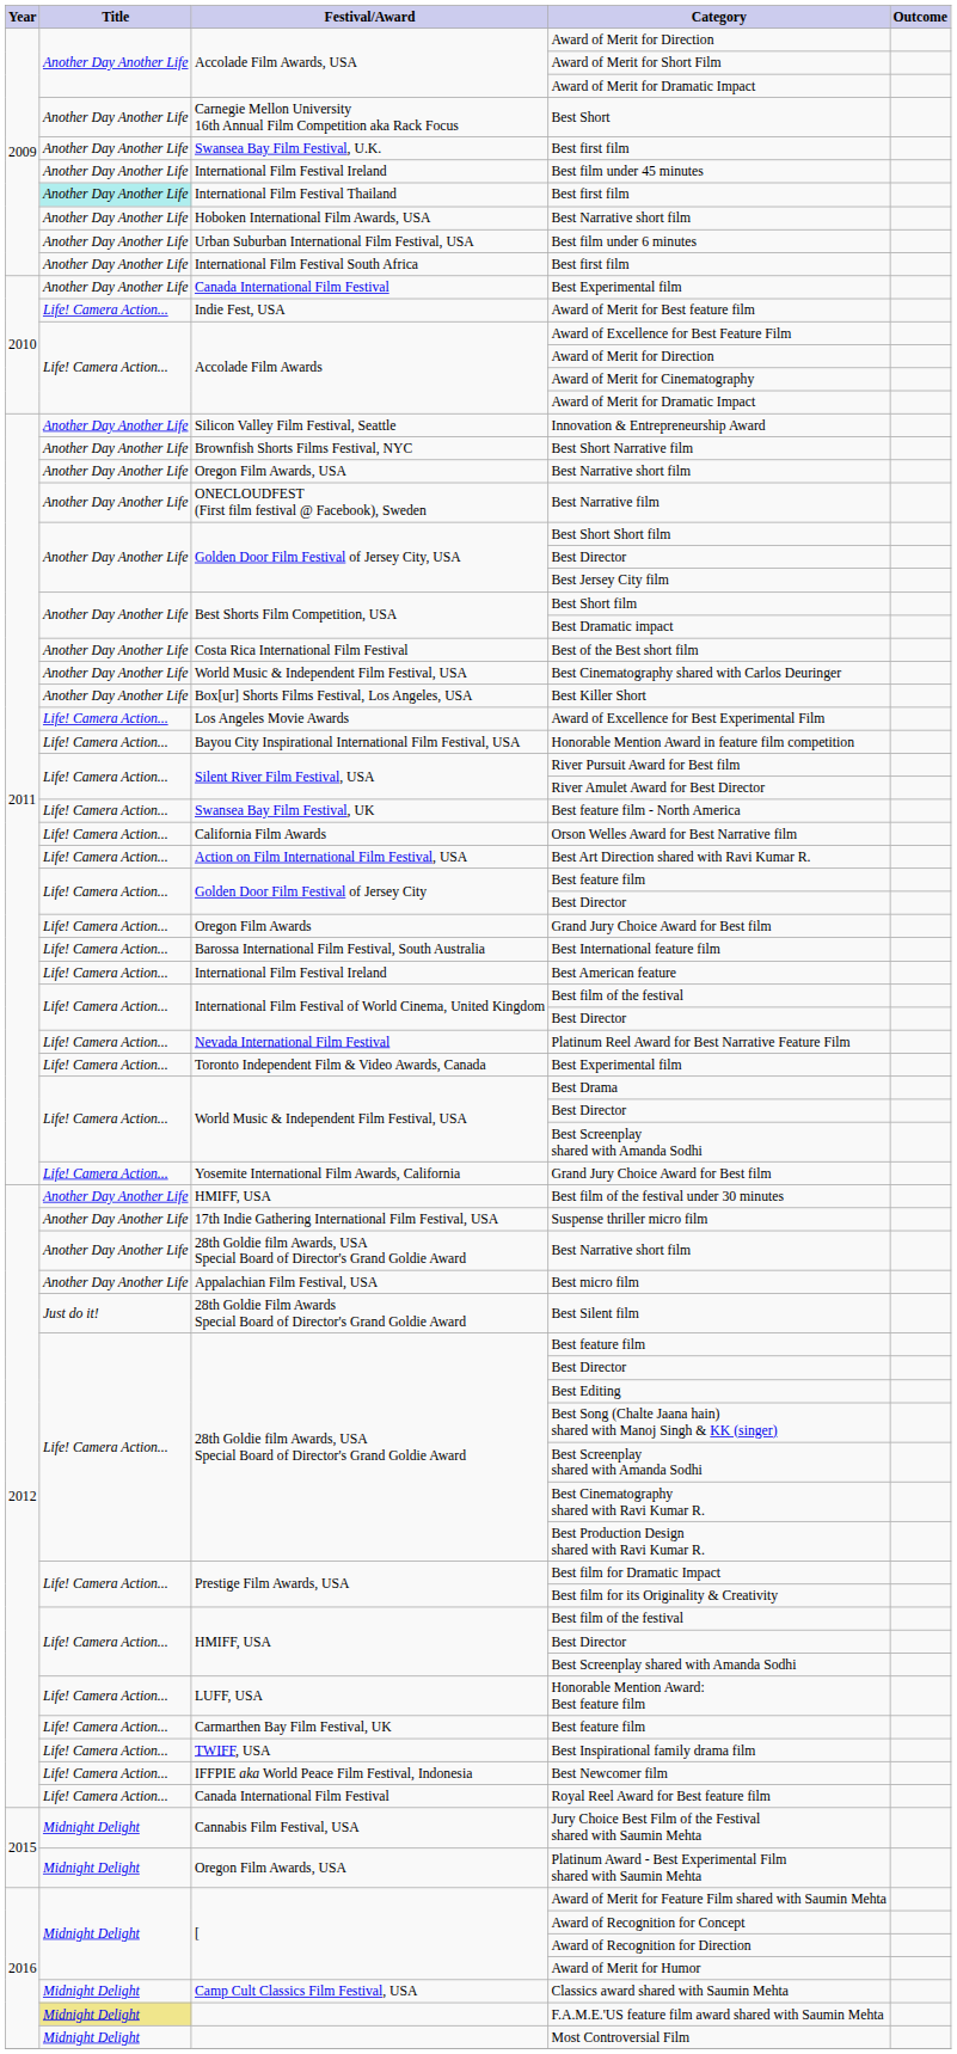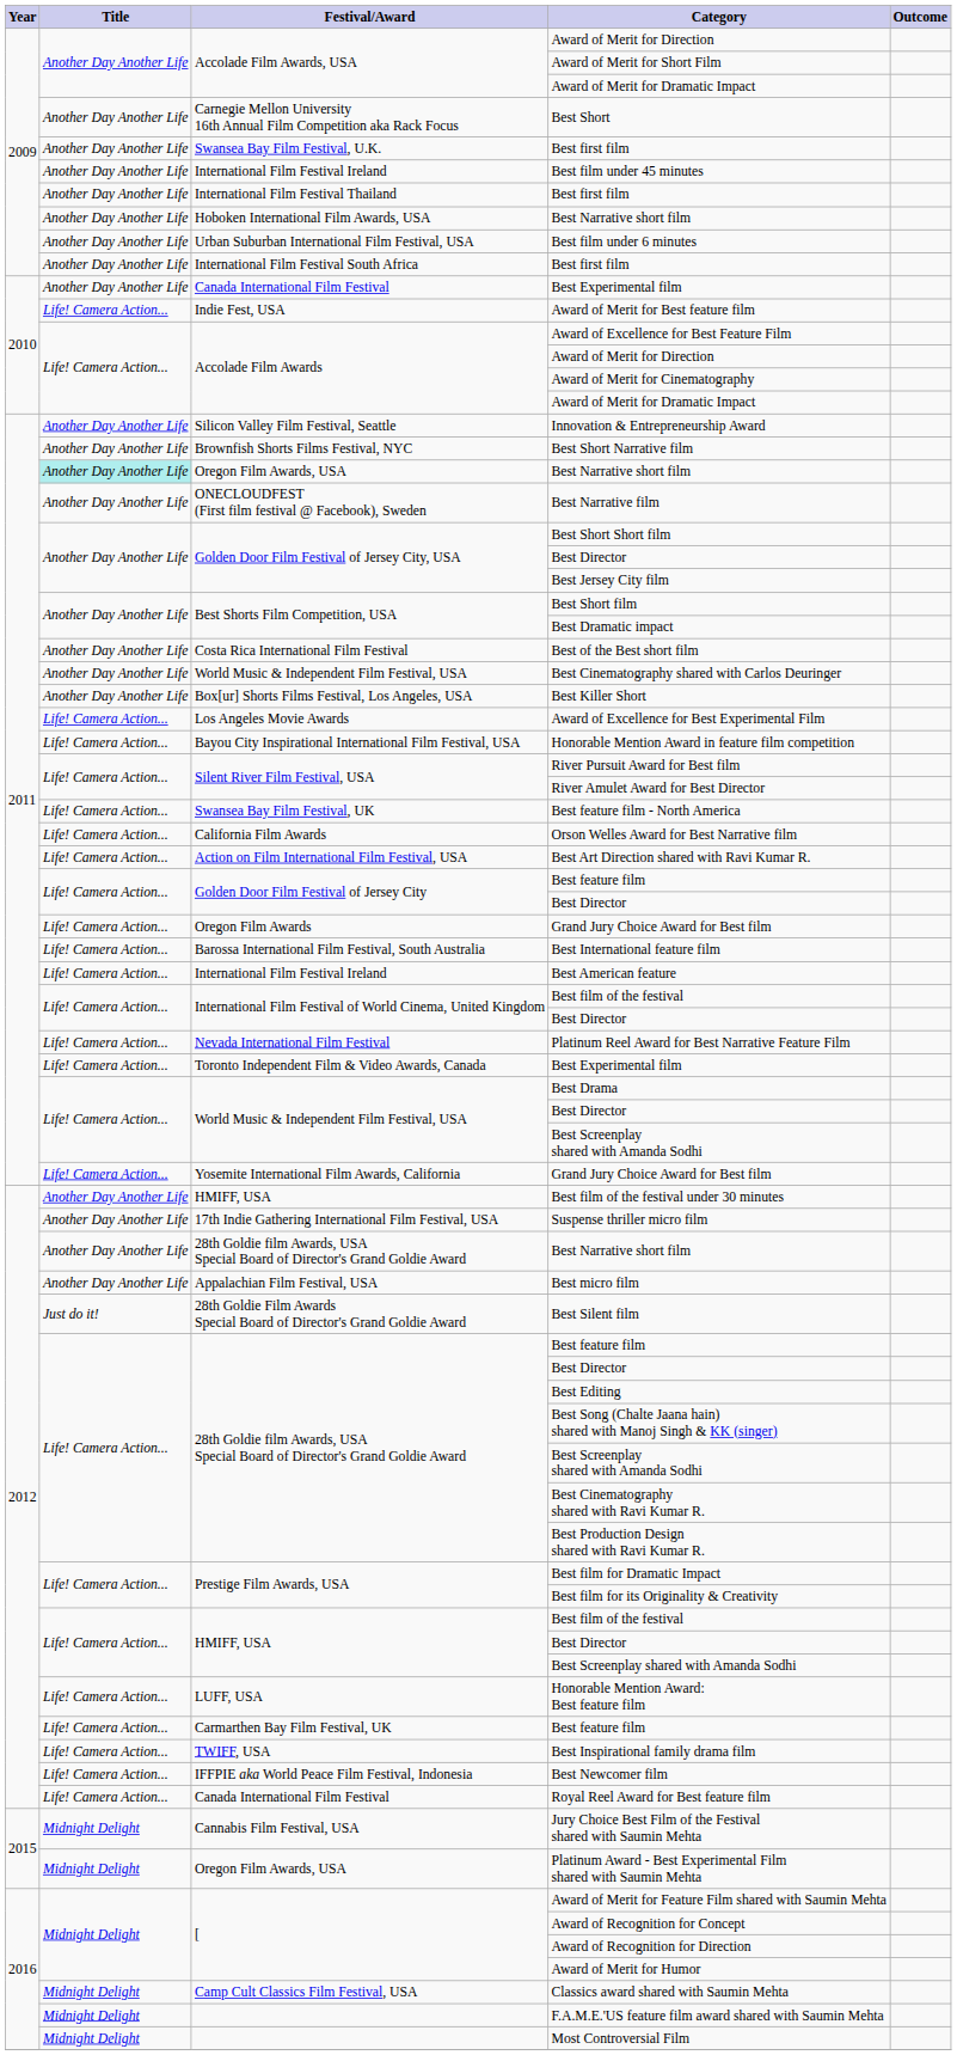International Film Festival Thailand / Best first film | Title: paleturquoise background -> no background
Oregon Film Awards, USA / Best Narrative short film | Title: no background -> paleturquoise background
F.A.M.E.'US feature film award shared with Saumin Mehta | Title: khaki background -> no background
